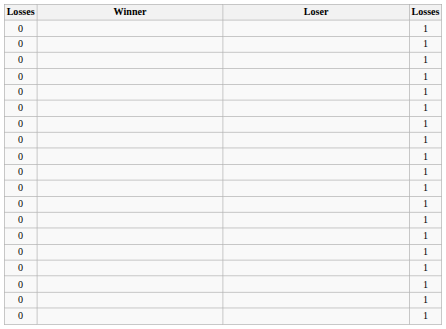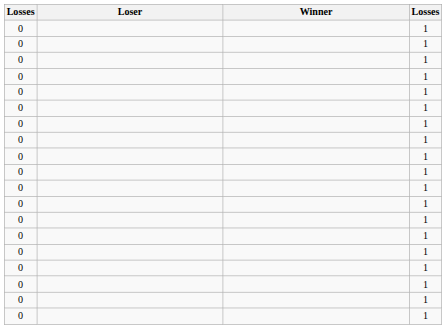columns swapped: Winner <-> Loser
